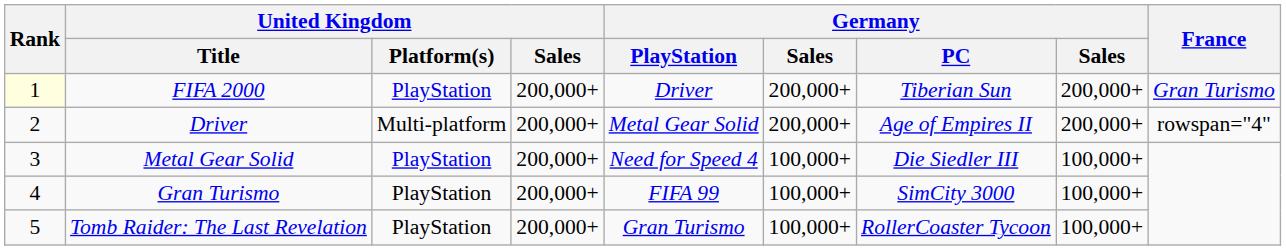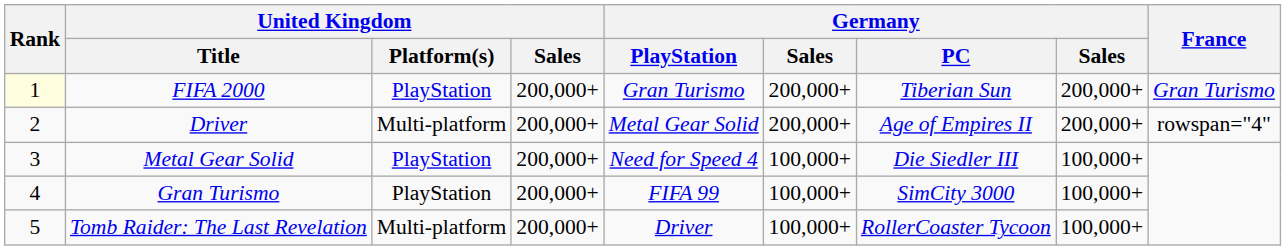FIFA 2000 | Germany / PlayStation: Driver -> Gran Turismo
Tomb Raider: The Last Revelation | United Kingdom / Platform(s): PlayStation -> Multi-platform
Tomb Raider: The Last Revelation | Germany / PlayStation: Gran Turismo -> Driver
